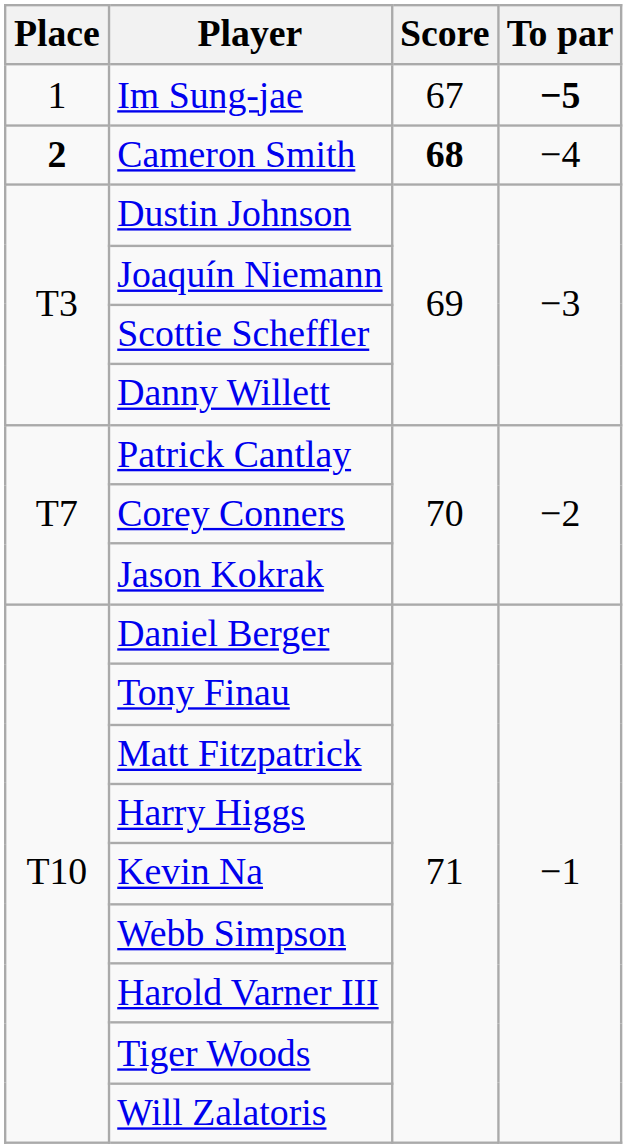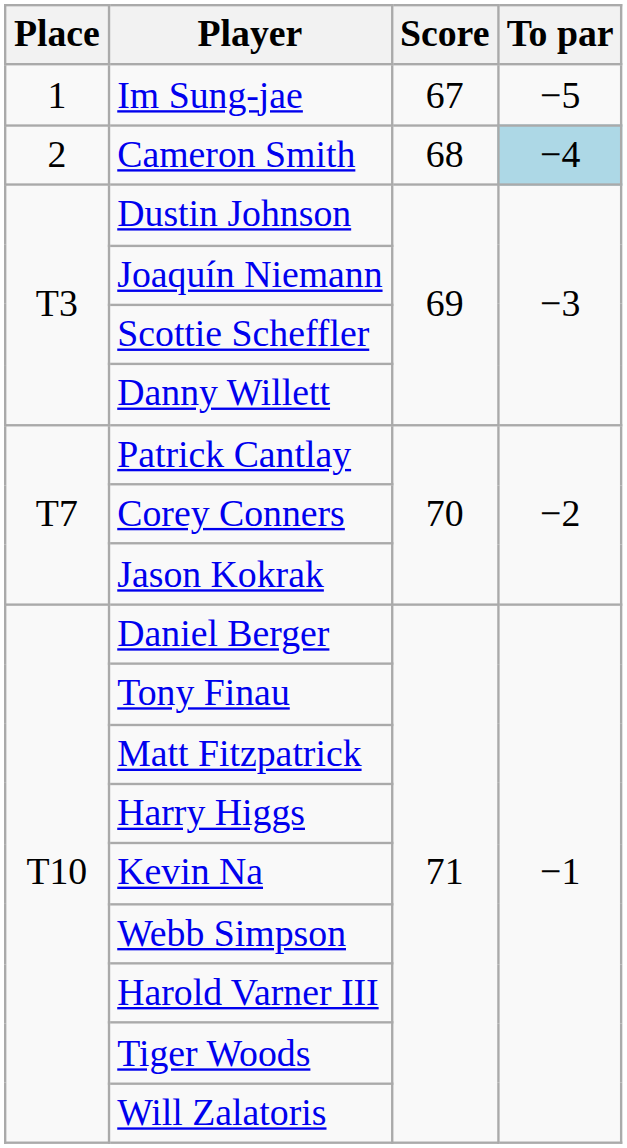Im Sung-jae | To par: bold -> normal
Cameron Smith | Place: bold -> normal
Cameron Smith | Score: bold -> normal
Cameron Smith | To par: no background -> lightblue background
